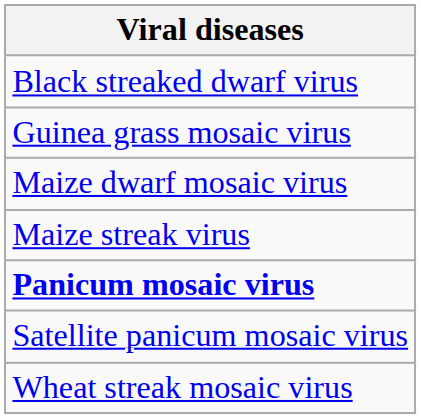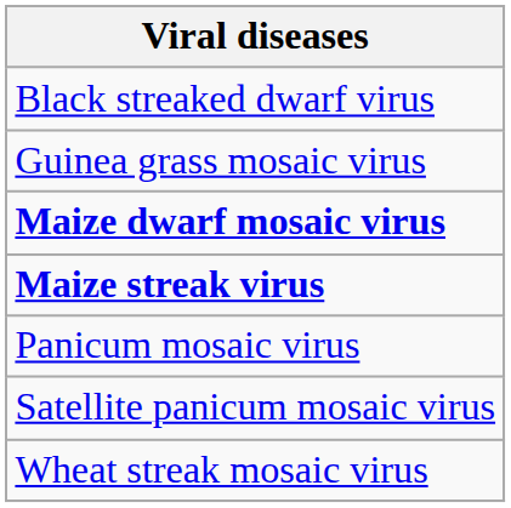Maize dwarf mosaic virus | column 1: normal -> bold
Maize streak virus | column 1: normal -> bold
Panicum mosaic virus | column 1: bold -> normal
